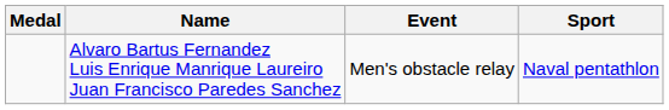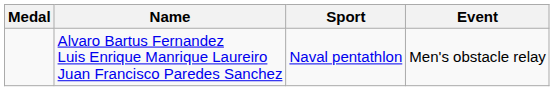columns swapped: Sport <-> Event
